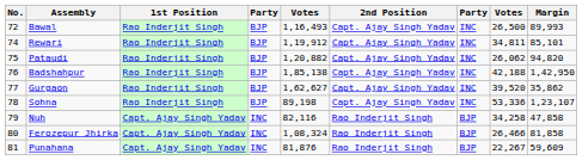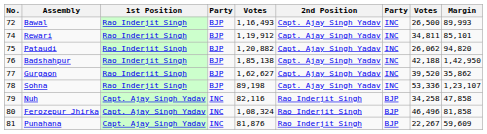Ferozepur Jhirka | column 8: 26,466 -> 46,496
